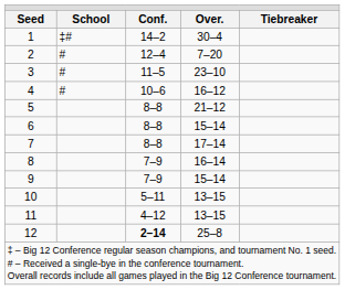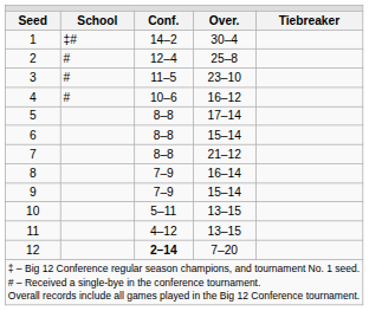2 | column 4: 7–20 -> 25–8
5 | column 4: 21–12 -> 17–14
7 | column 4: 17–14 -> 21–12
12 | column 4: 25–8 -> 7–20
